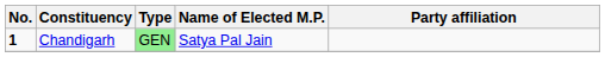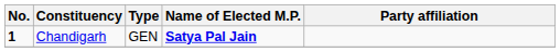Chandigarh | Type: lightgreen background -> no background
Chandigarh | Name of Elected M.P.: normal -> bold
